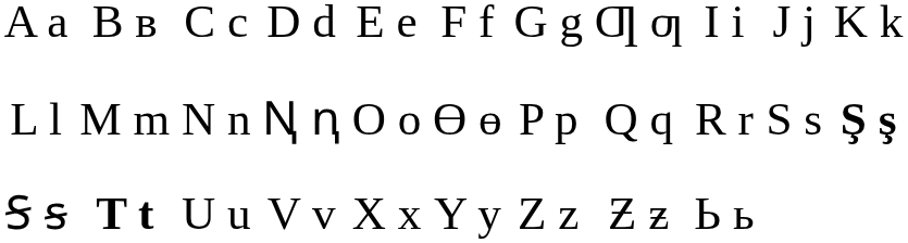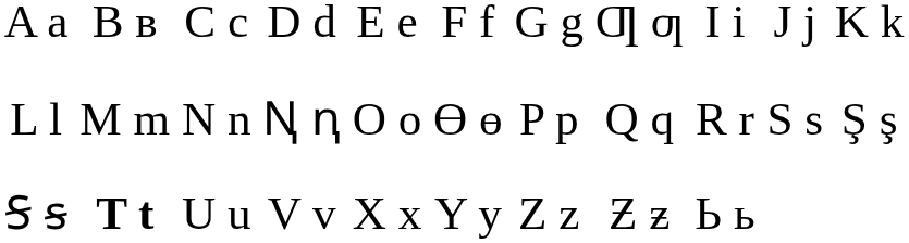L l | column 11: bold -> normal
